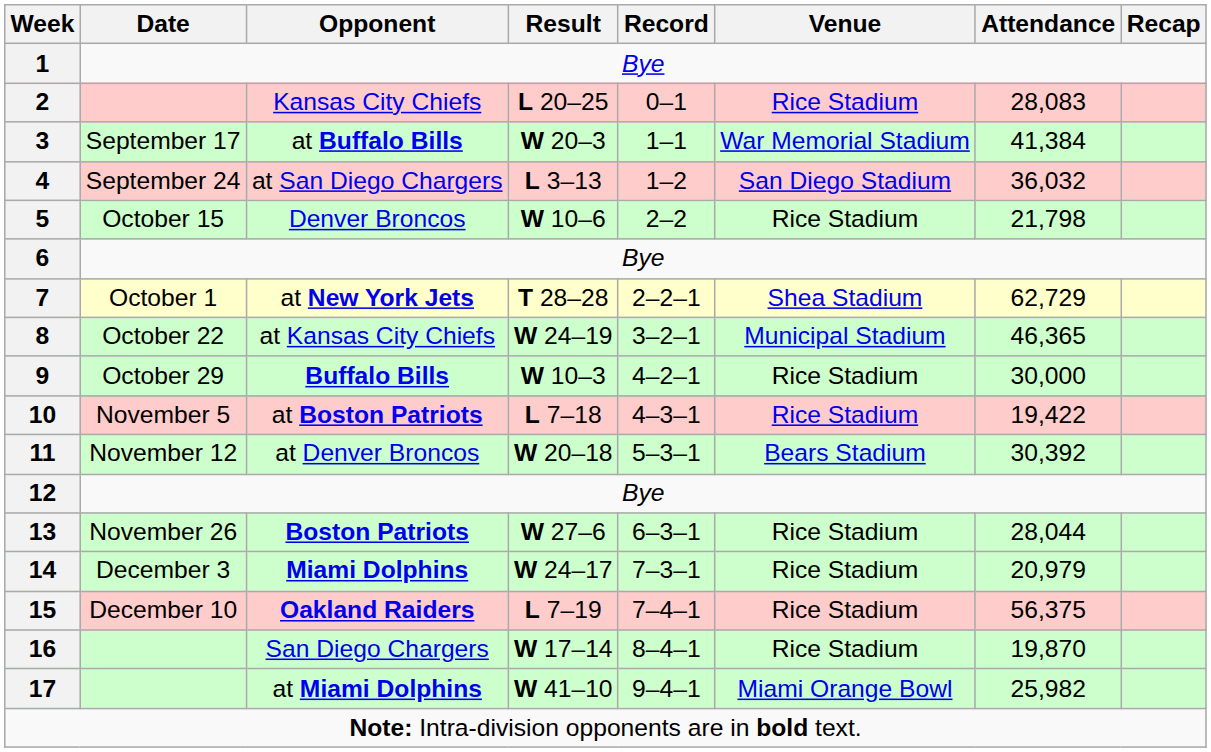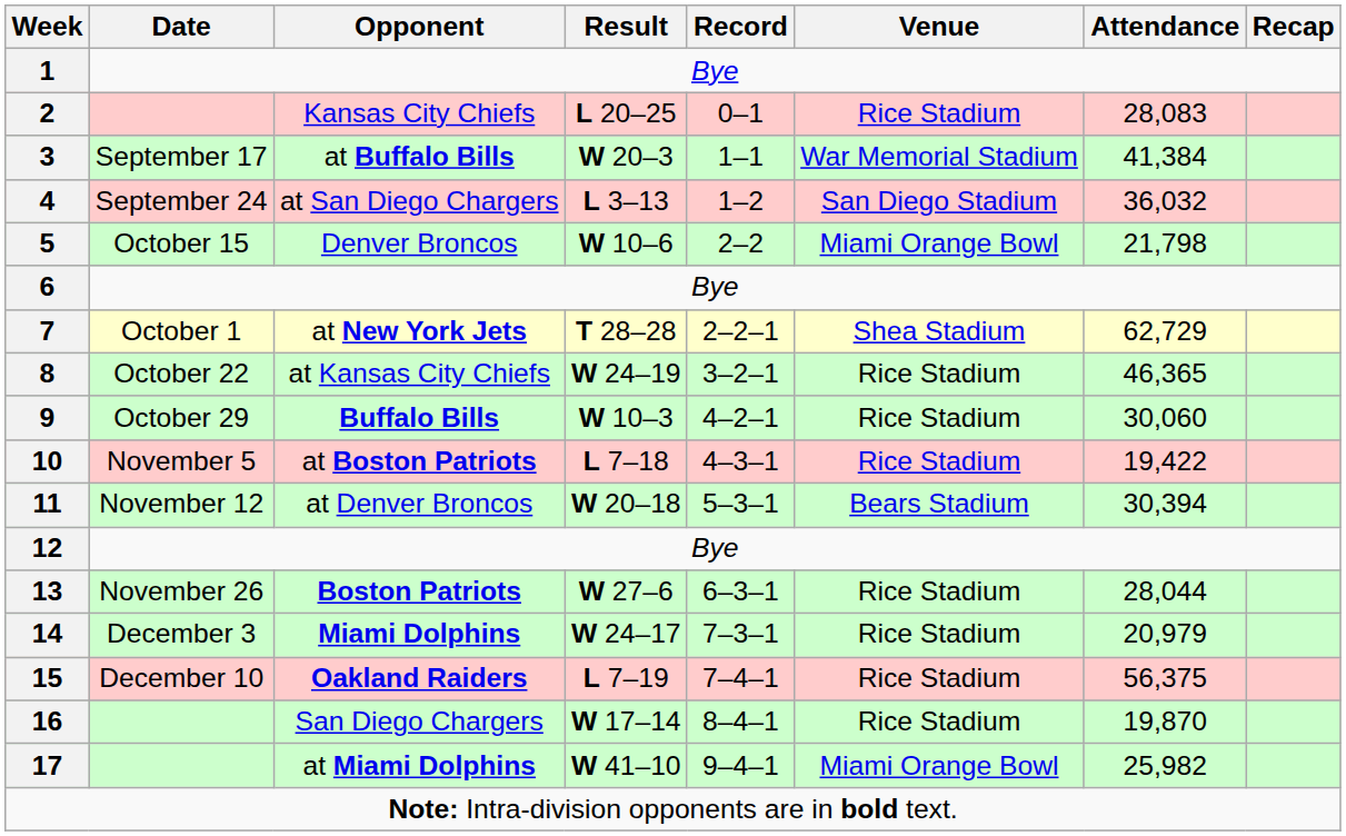5 | Venue: Rice Stadium -> Miami Orange Bowl
8 | Venue: Municipal Stadium -> Rice Stadium
9 | Attendance: 30,000 -> 30,060
11 | Attendance: 30,392 -> 30,394
